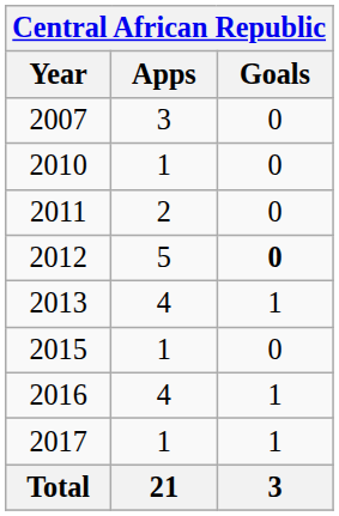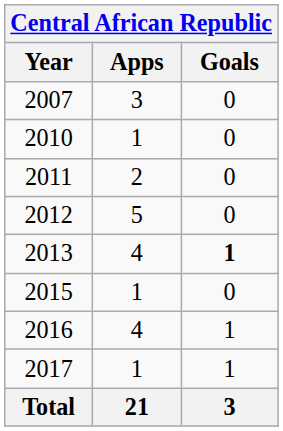2012 | Goals: bold -> normal
2013 | Goals: normal -> bold
